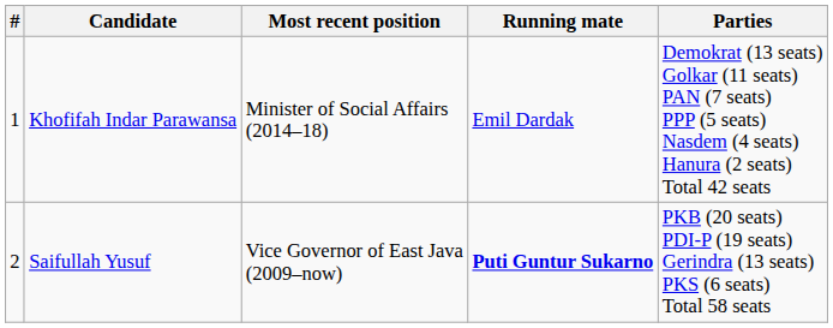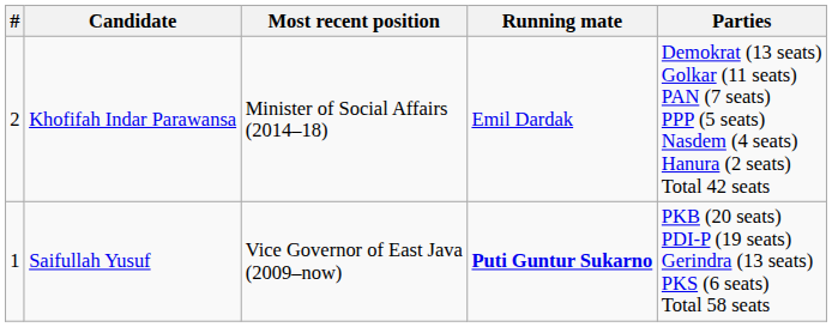Khofifah Indar Parawansa | #: 1 -> 2
Saifullah Yusuf | #: 2 -> 1
